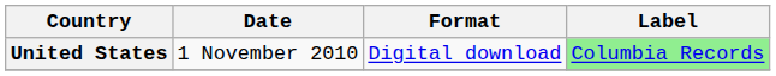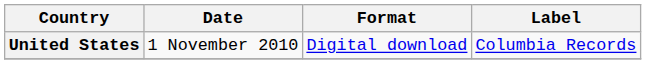United States | Label: lightgreen background -> no background
